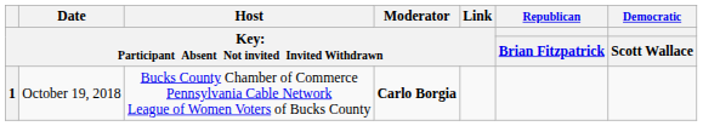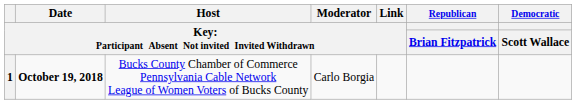1 | column 2: normal -> bold
1 | column 4: bold -> normal
